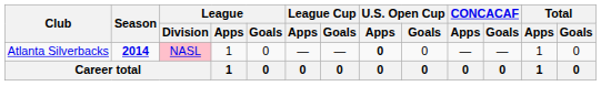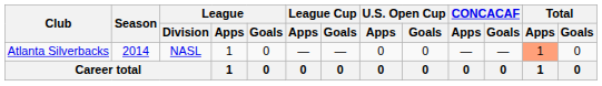Atlanta Silverbacks | Season: bold -> normal
Atlanta Silverbacks | League / Division: pink background -> no background
Atlanta Silverbacks | U.S. Open Cup / Apps: bold -> normal
Atlanta Silverbacks | Total / Apps: no background -> lightsalmon background
